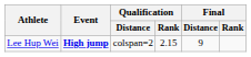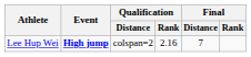Lee Hup Wei | Qualification / Rank: 2.15 -> 2.16
Lee Hup Wei | Final / Distance: 9 -> 7
